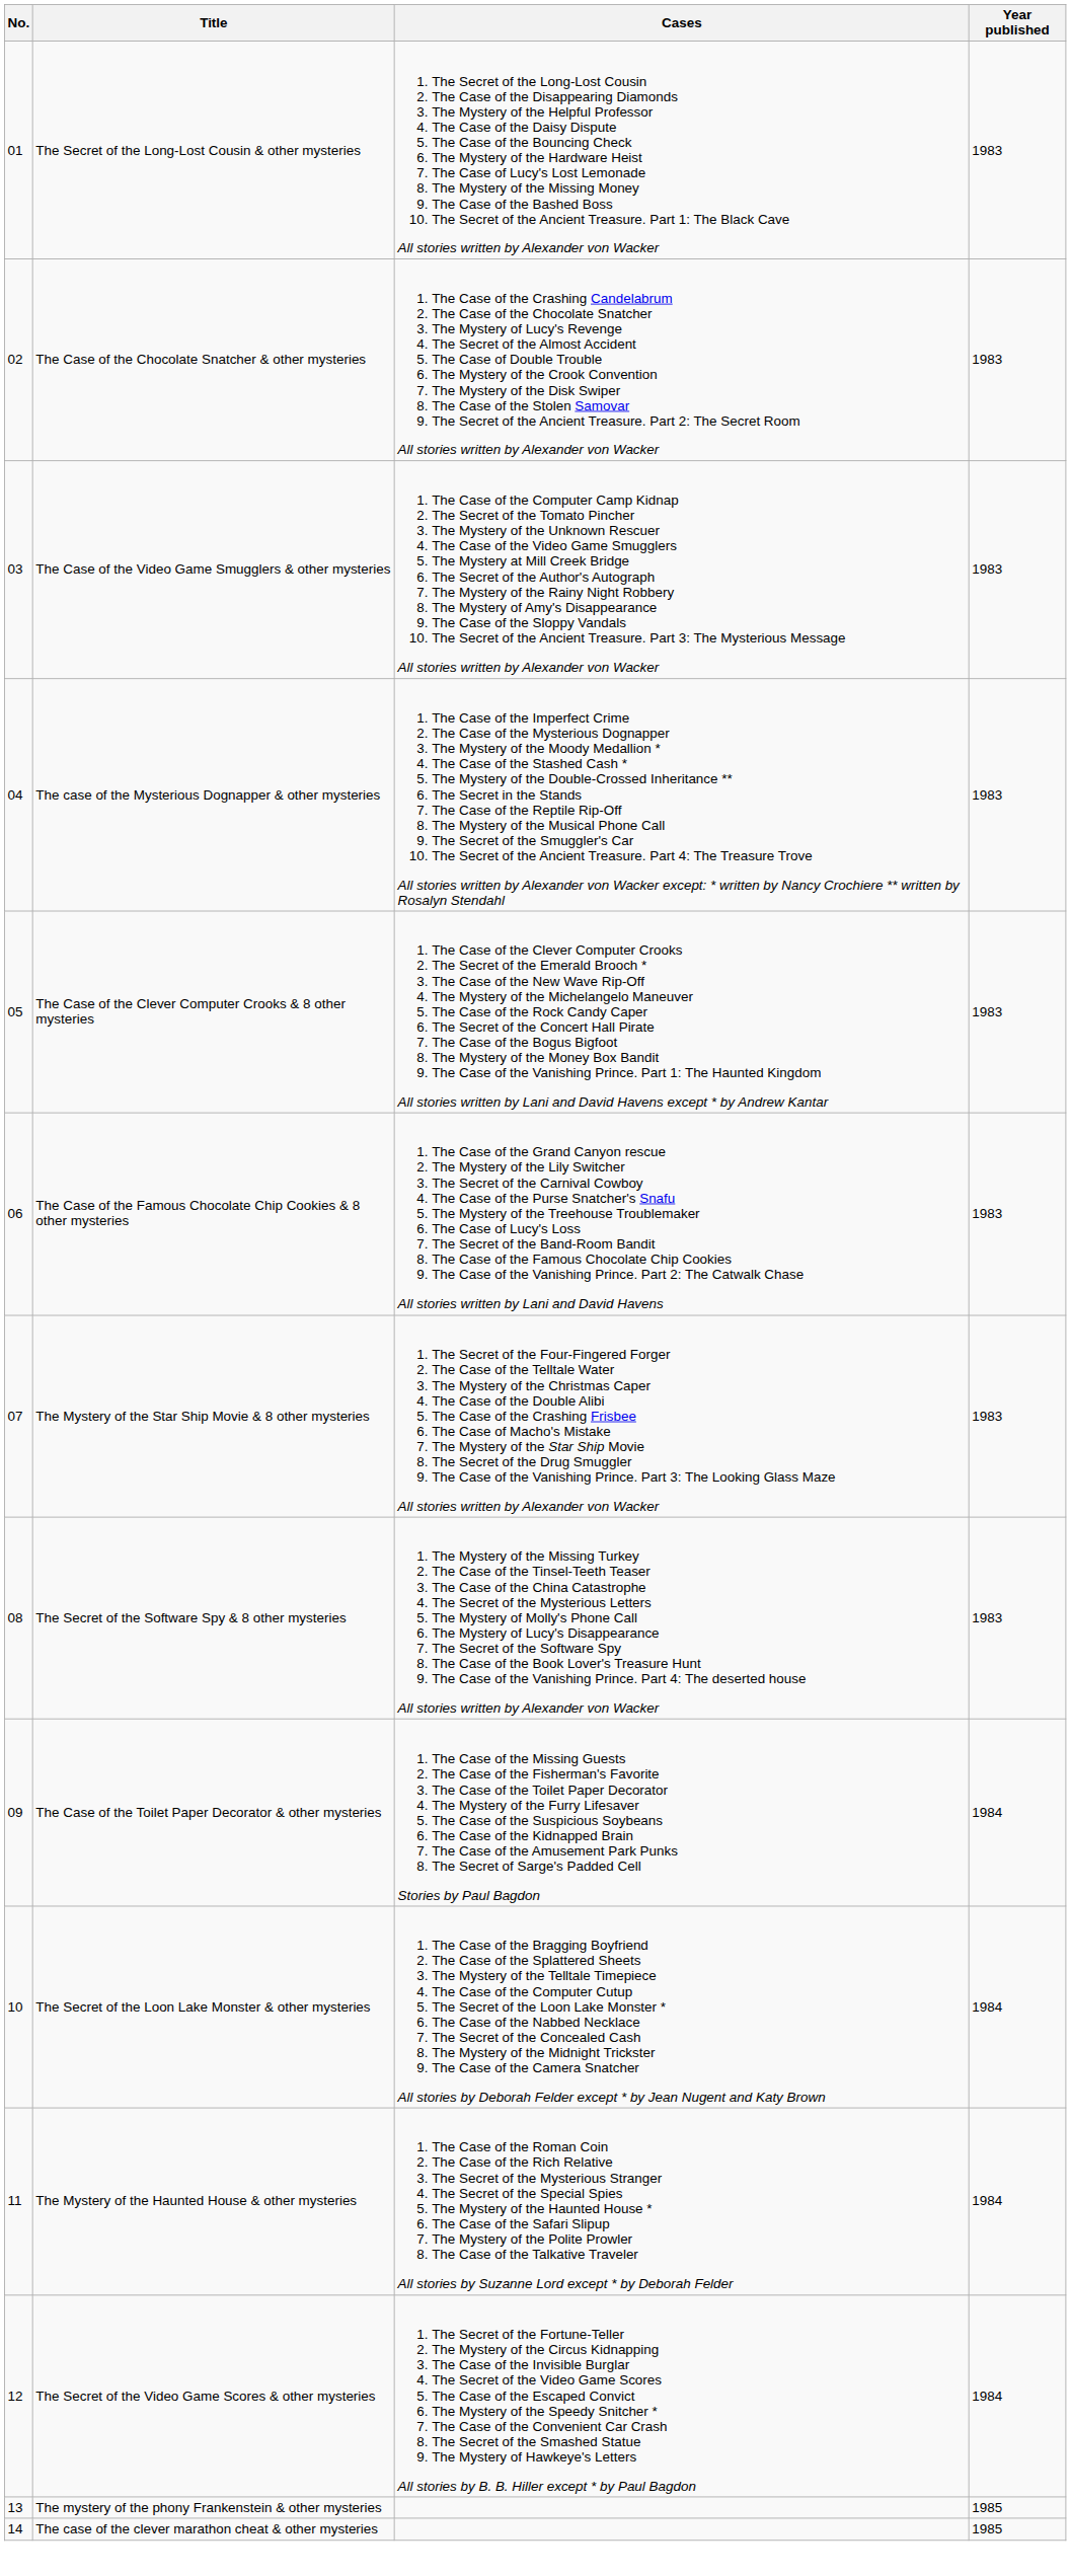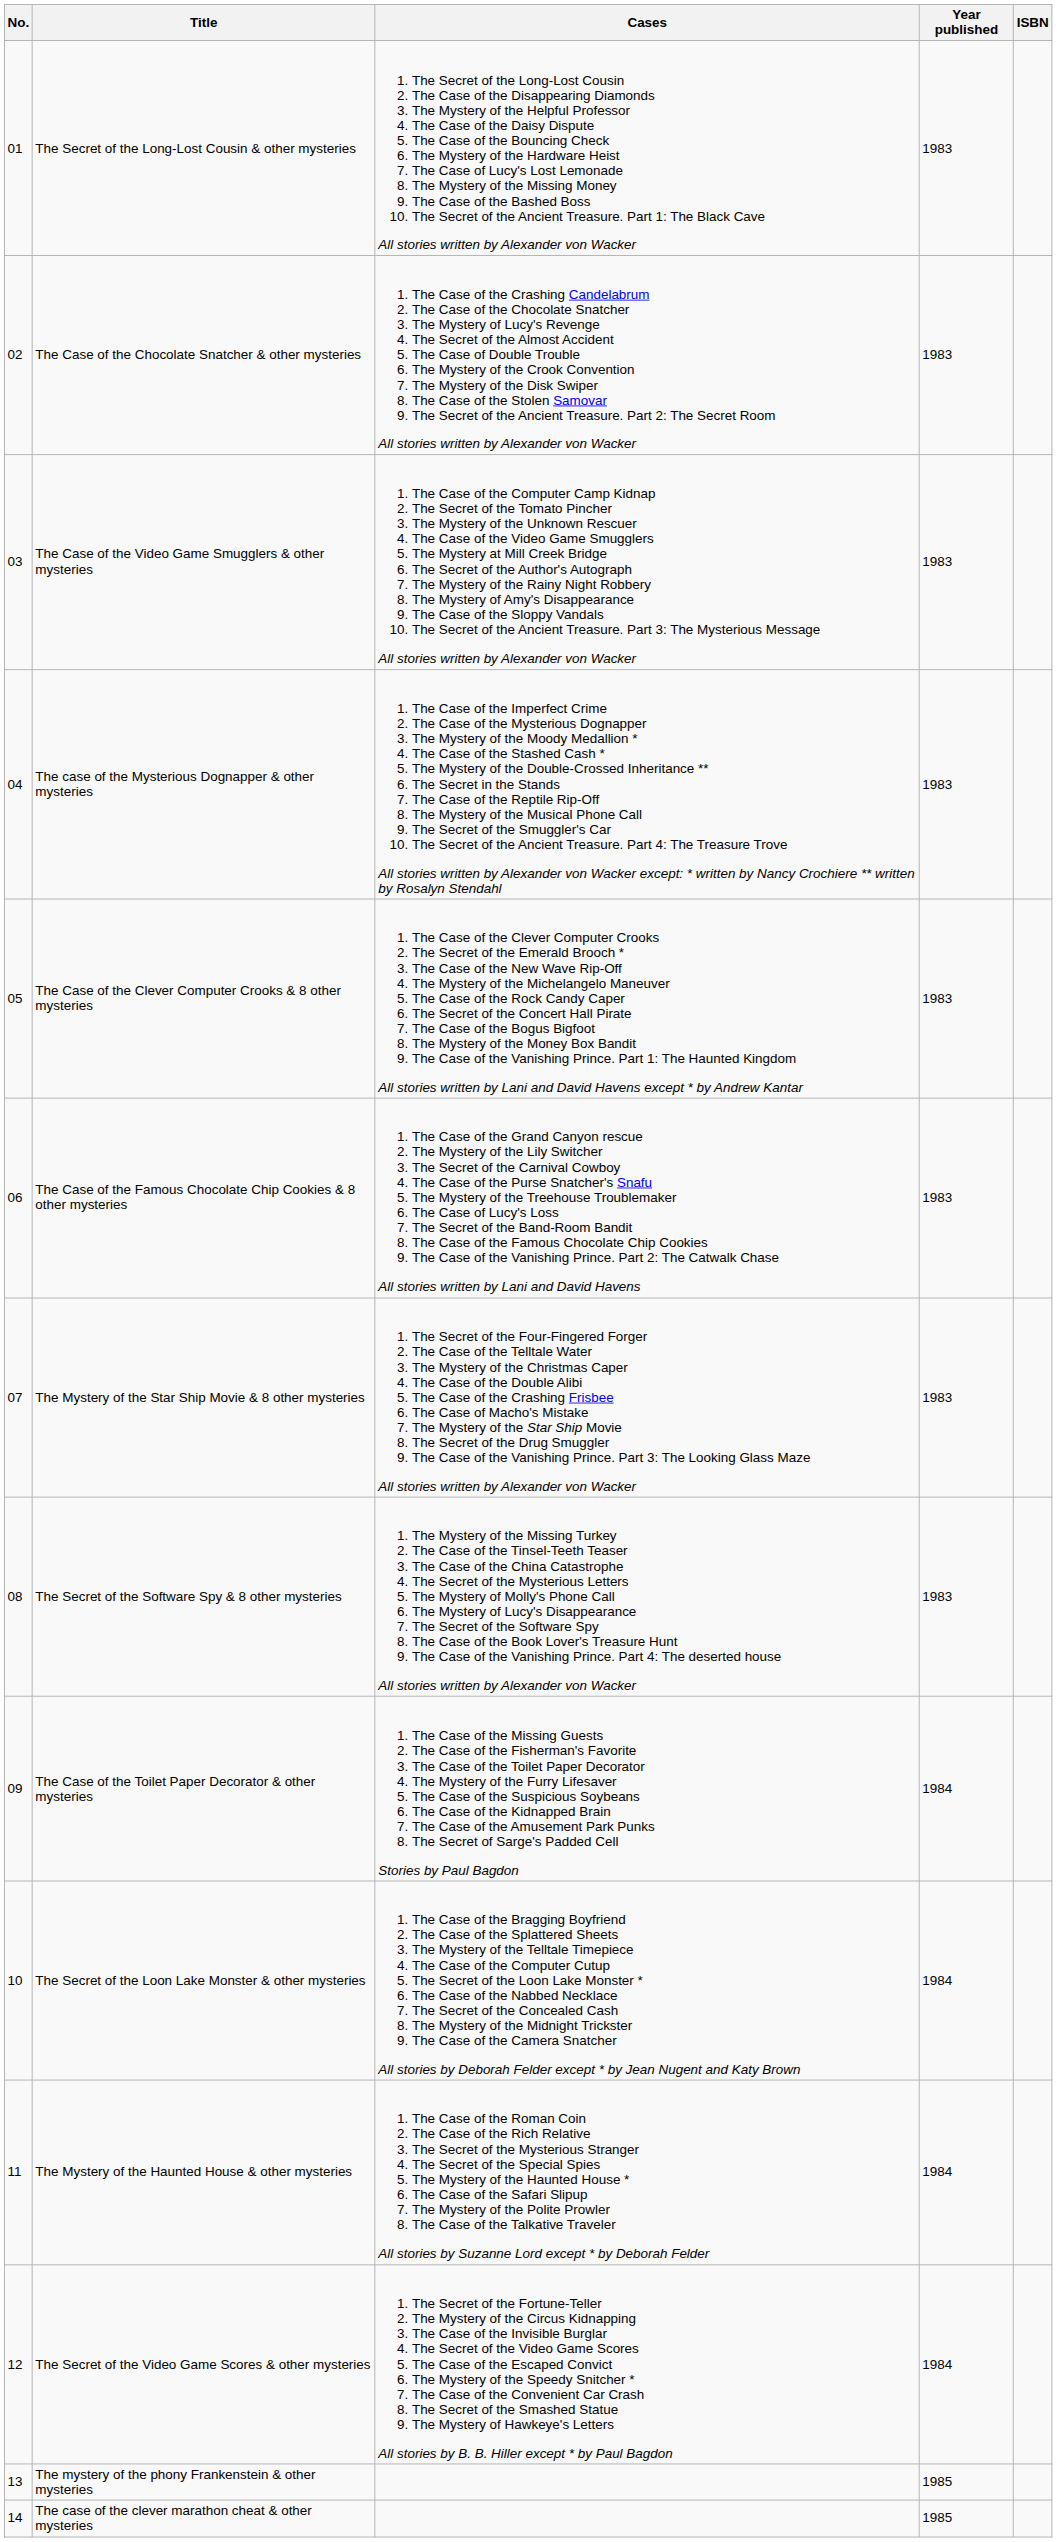+ column: ISBN
